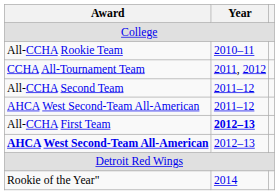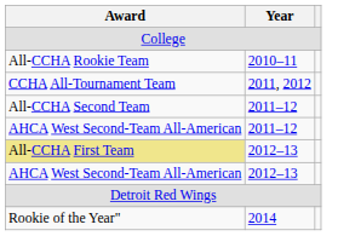All-CCHA First Team | Award: no background -> khaki background
All-CCHA First Team | Year: bold -> normal
AHCA West Second-Team All-American / 2012–13 | Award: bold -> normal
